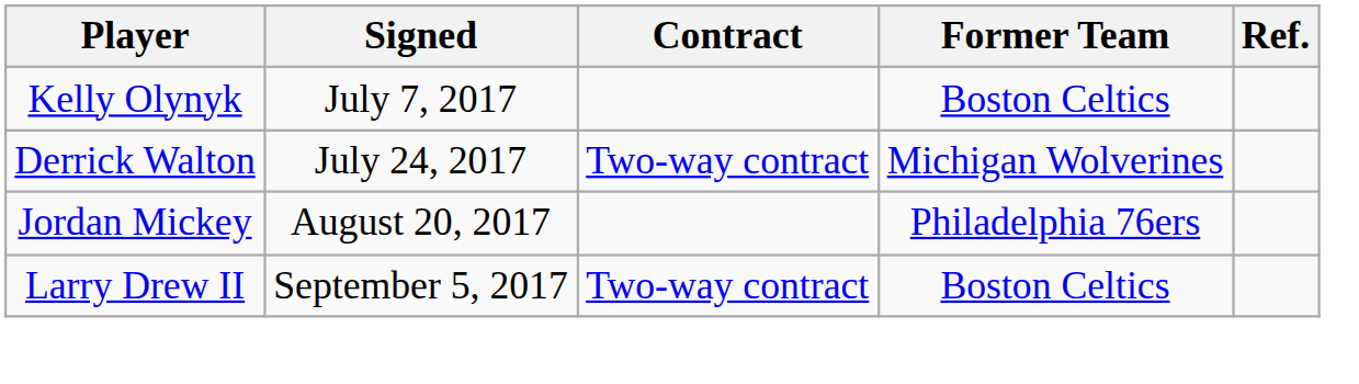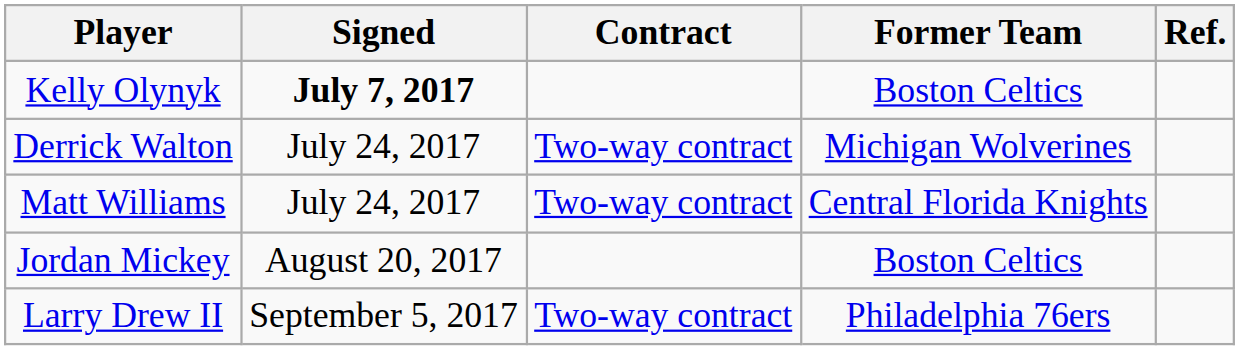Kelly Olynyk | Signed: normal -> bold
+ row: Matt Williams | July 24, 2017 | Two-way contract | Central Florida Knights
Jordan Mickey | Former Team: Philadelphia 76ers -> Boston Celtics
Larry Drew II | Former Team: Boston Celtics -> Philadelphia 76ers
